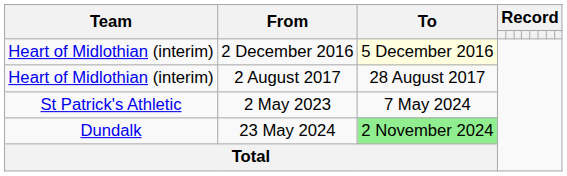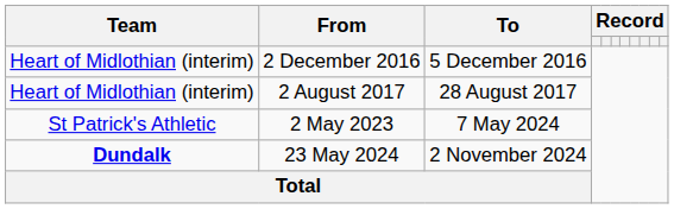2 December 2016 | To: lightyellow background -> no background
23 May 2024 | Team: normal -> bold
23 May 2024 | To: lightgreen background -> no background
